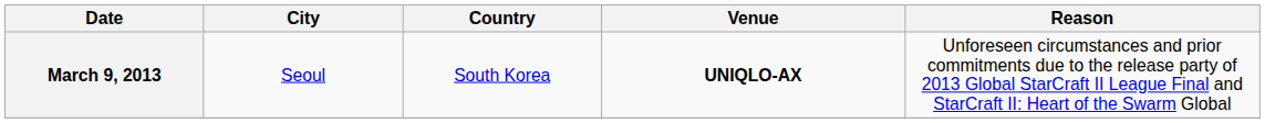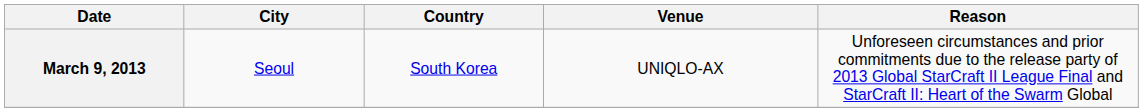March 9, 2013 | Venue: bold -> normal
